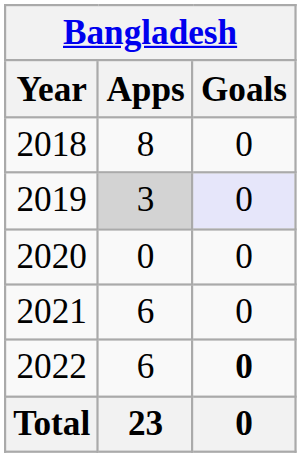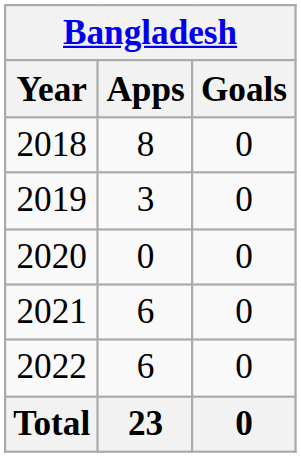2019 | Apps: lightgrey background -> no background
2019 | Goals: lavender background -> no background
2022 | Goals: bold -> normal
